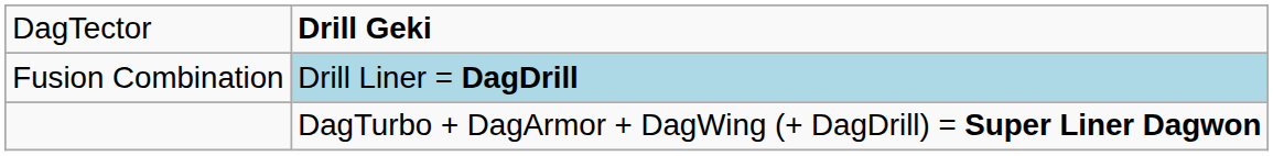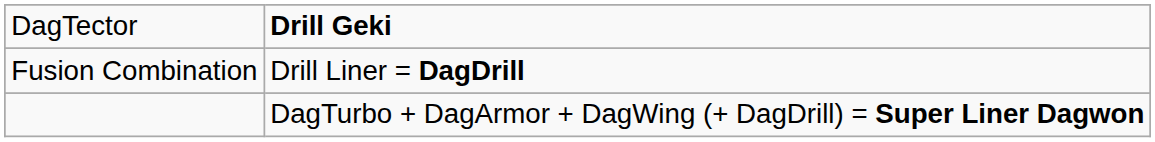Fusion Combination | column 2: lightblue background -> no background
